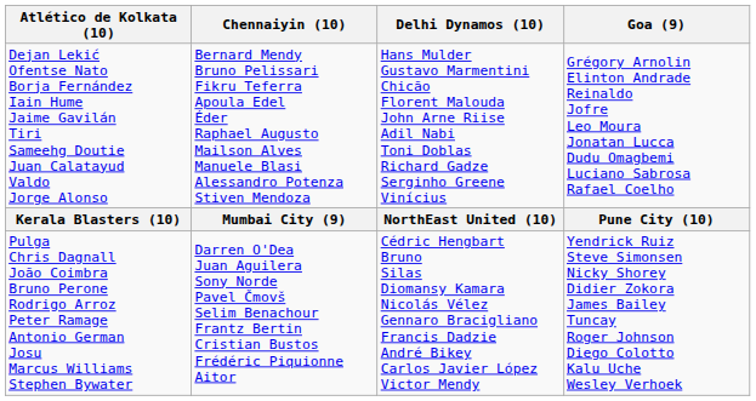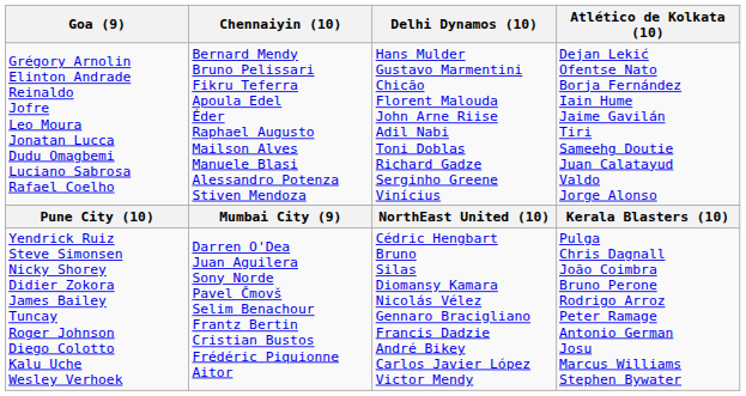columns swapped: Atlético de Kolkata (10) <-> Goa (9)
